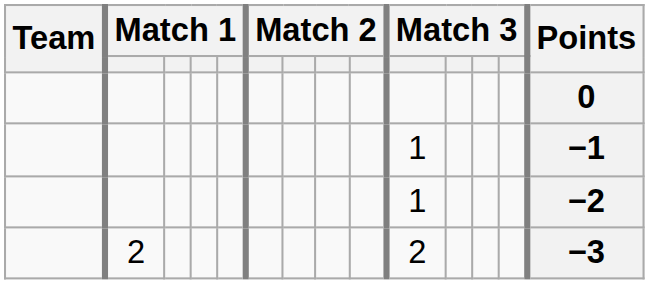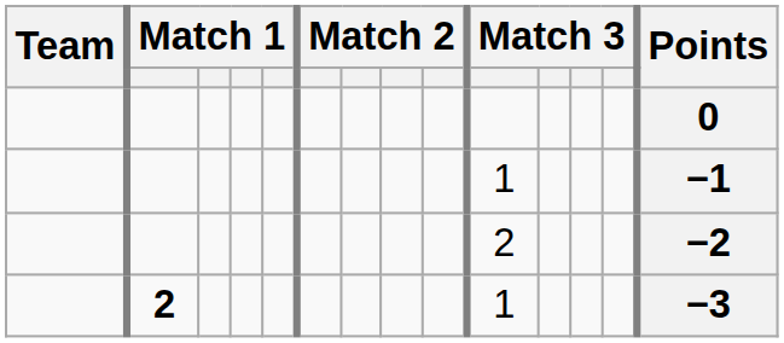row 5 | column 10: 1 -> 2
row 6 | column 2: normal -> bold
row 6 | column 10: 2 -> 1
